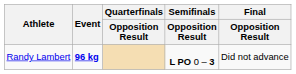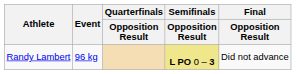Randy Lambert | Event: bold -> normal
Randy Lambert | Semifinals / Opposition Result: no background -> khaki background
